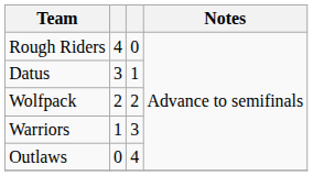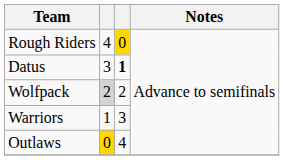Rough Riders | column 3: no background -> gold background
Datus | column 3: normal -> bold
Wolfpack | column 2: no background -> lightgrey background
Outlaws | column 2: no background -> gold background
